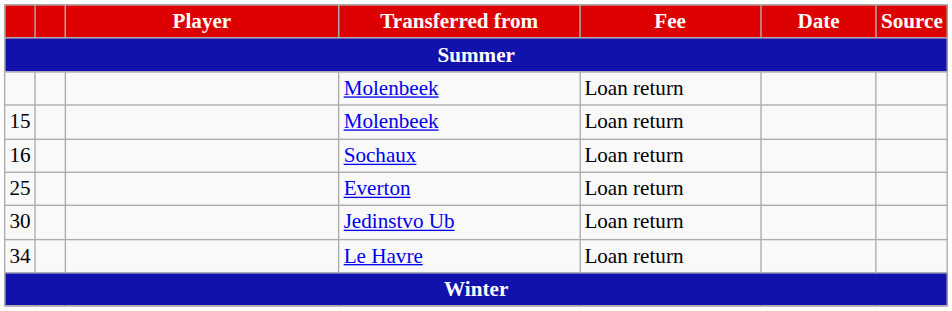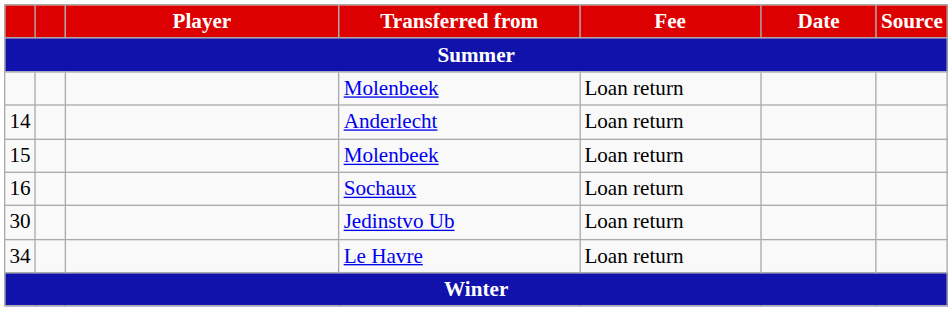+ row: 14 | Anderlecht | Loan return
- row: 25 | Everton | Loan return
